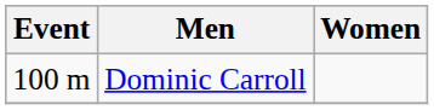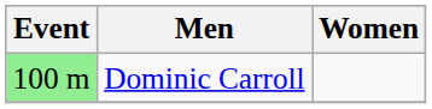Dominic Carroll | Event: no background -> lightgreen background
